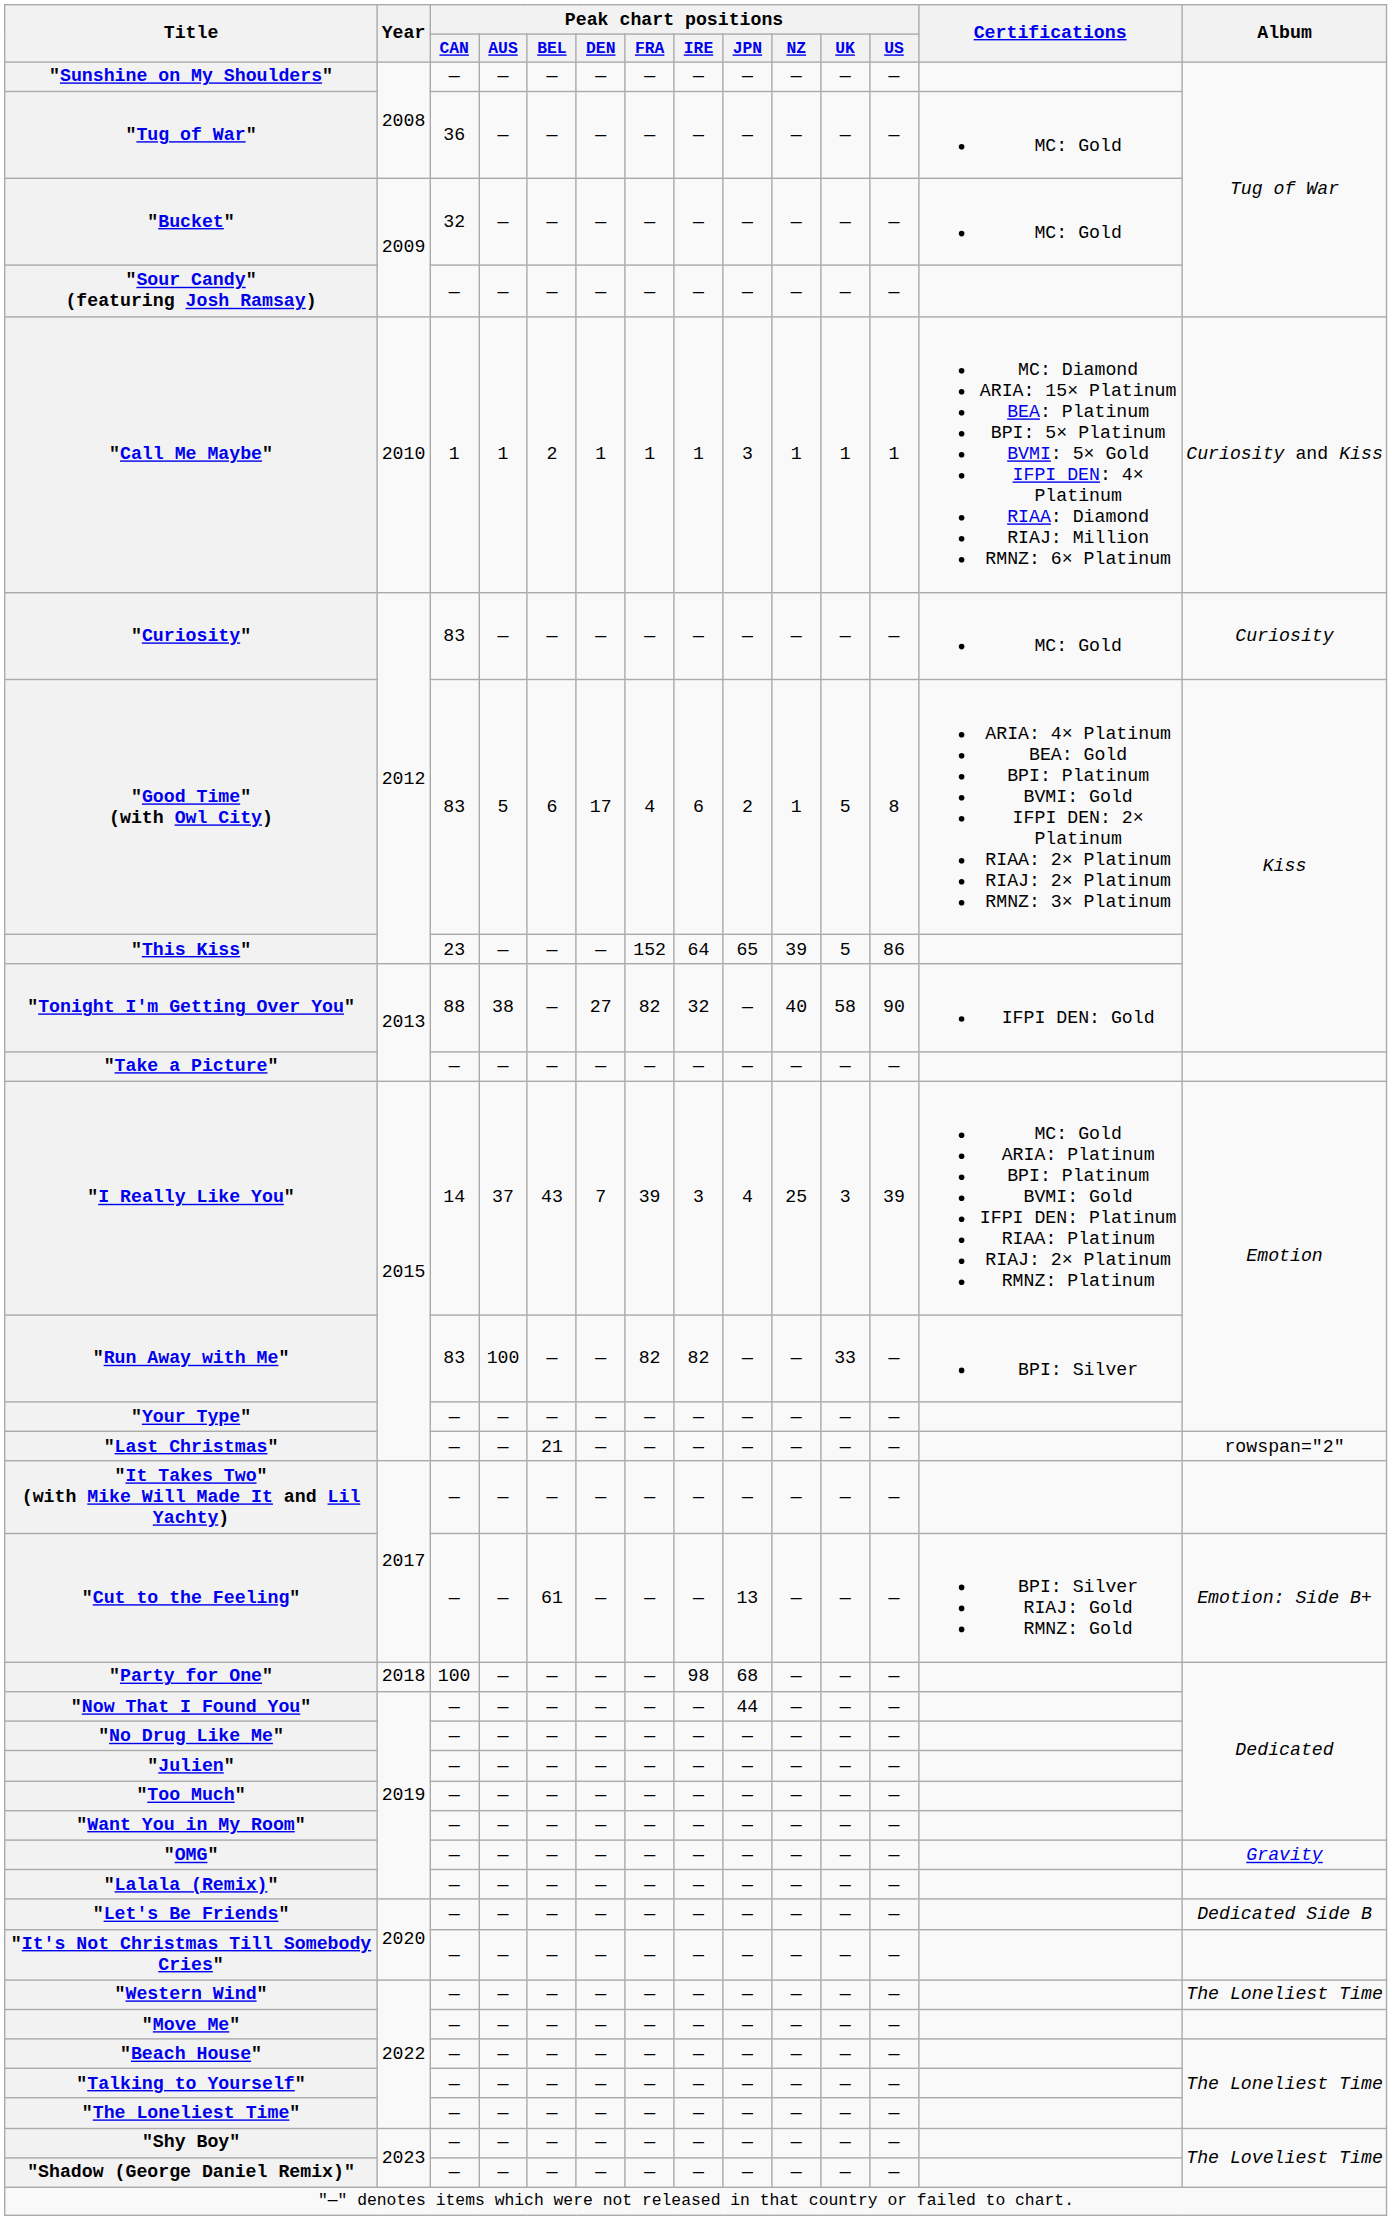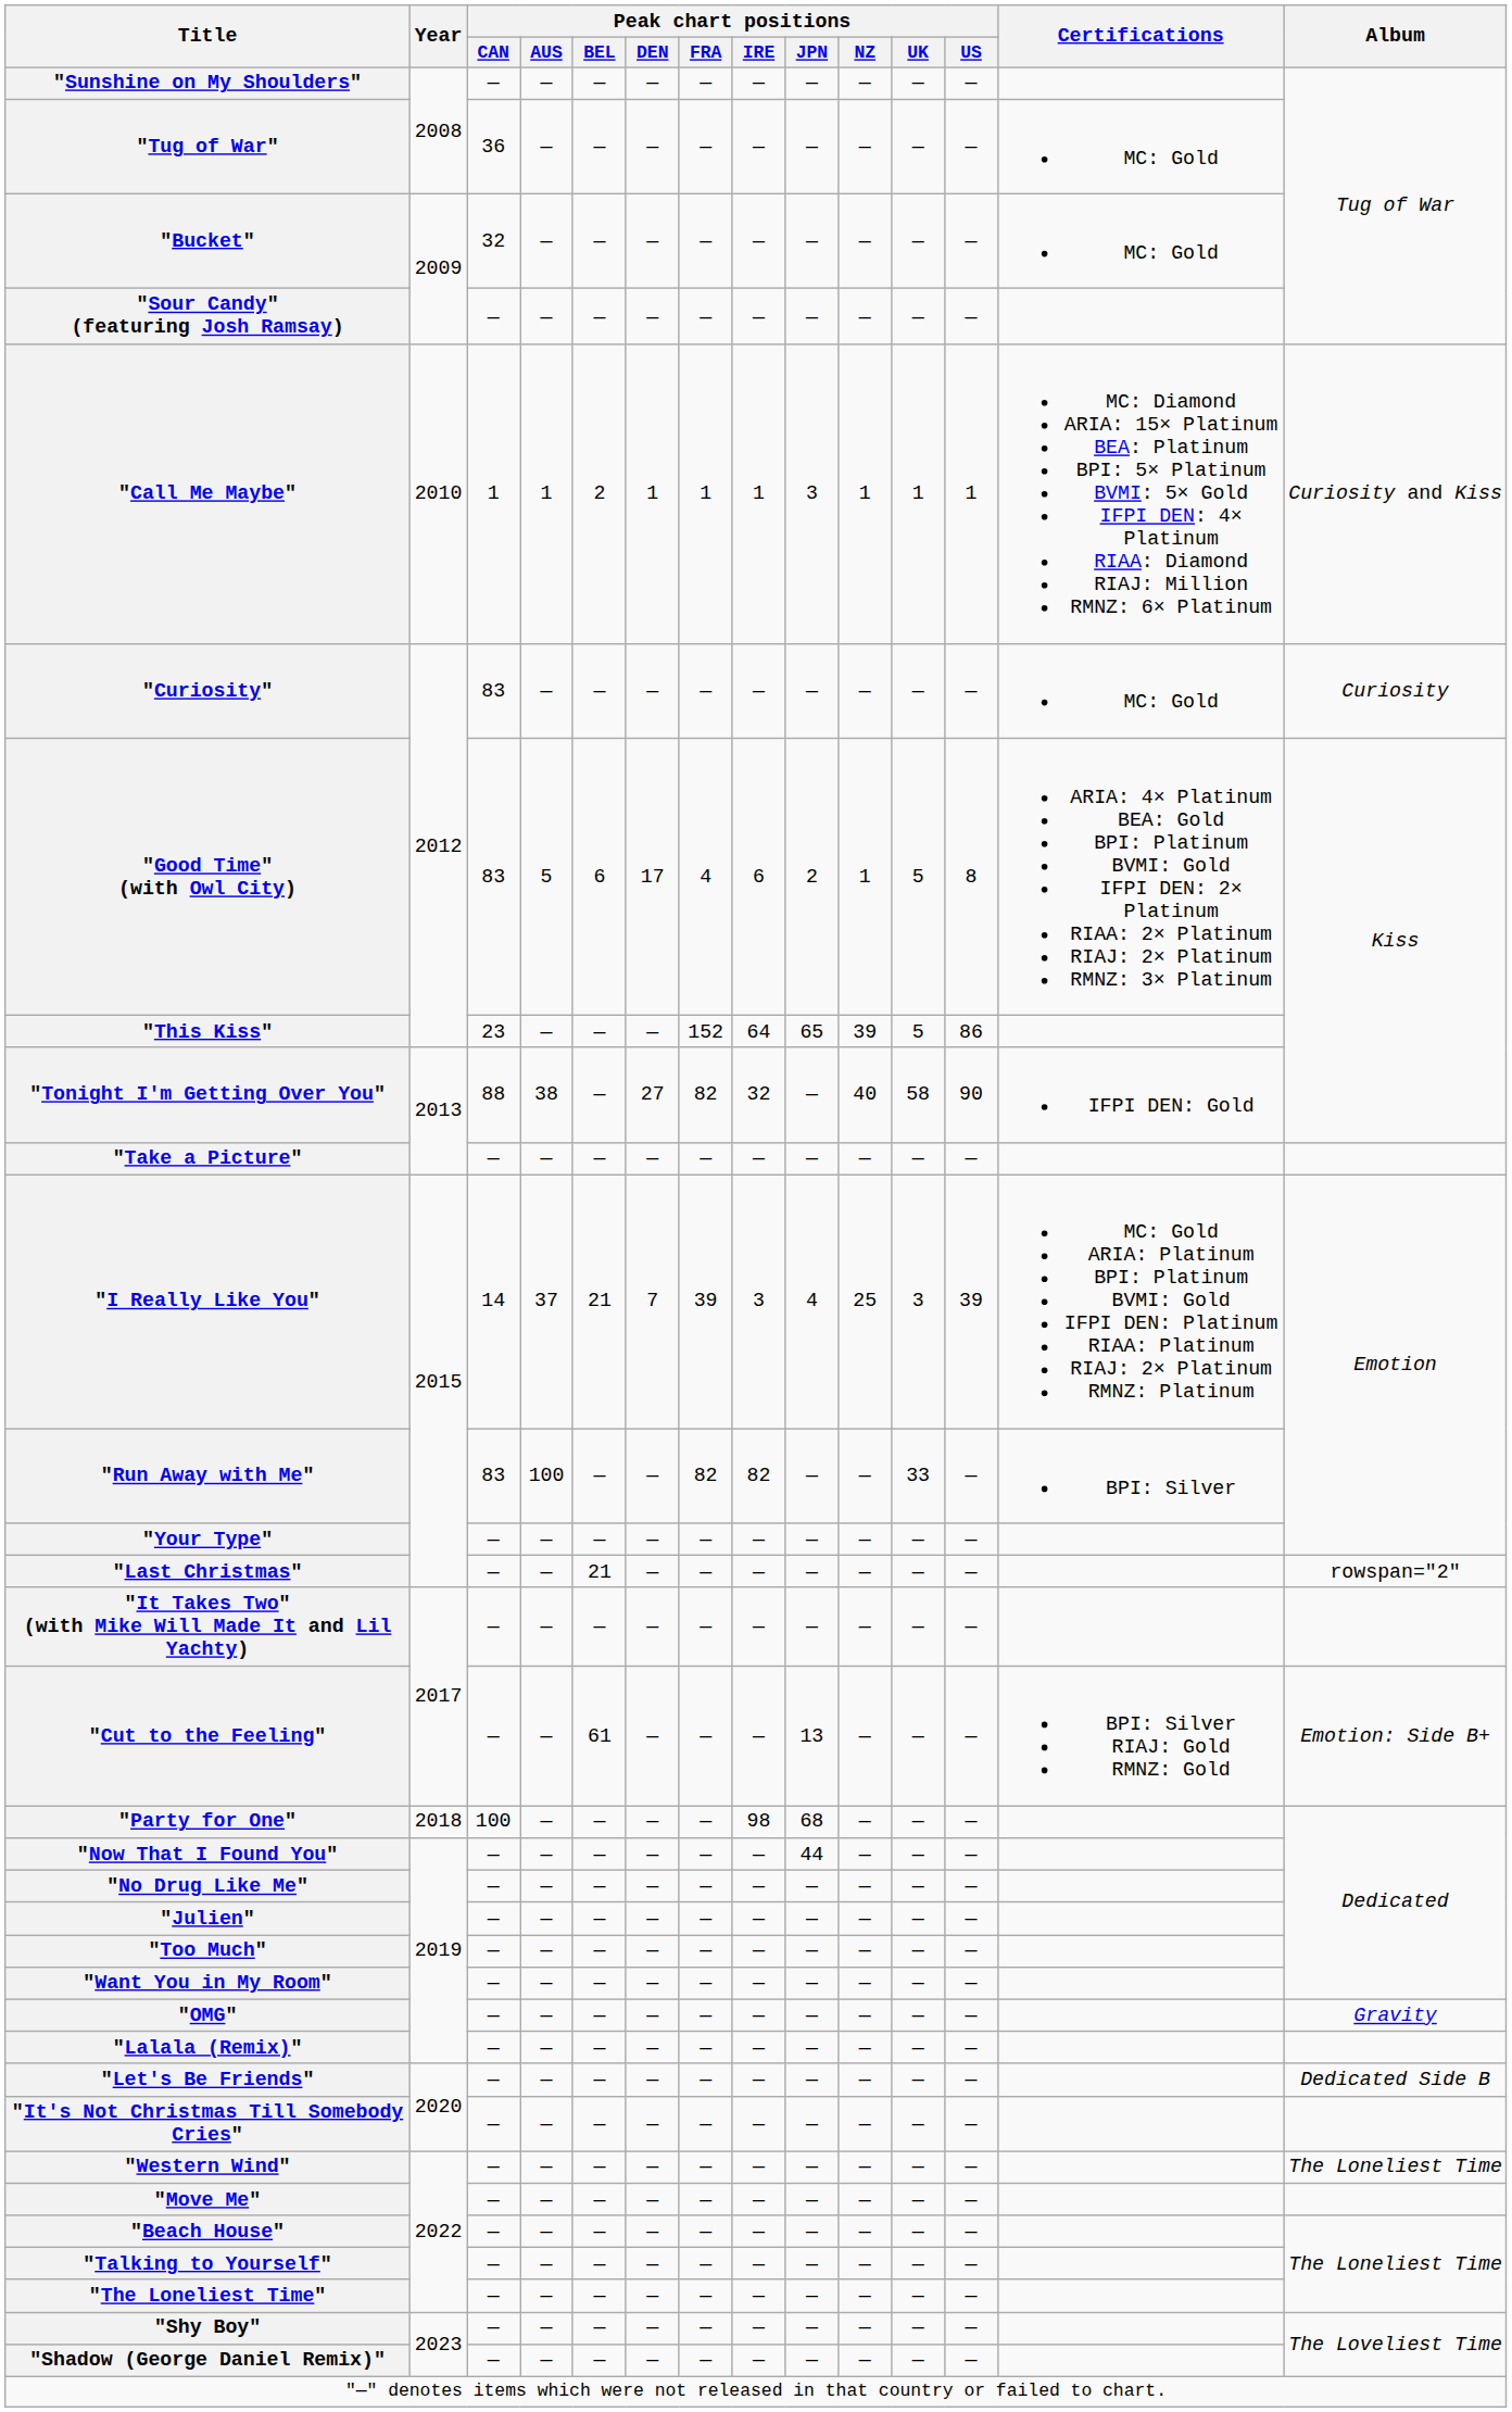"I Really Like You" | Peak chart positions / BEL: 43 -> 21
